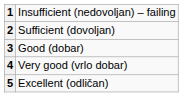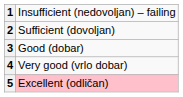5 | column 2: no background -> pink background
